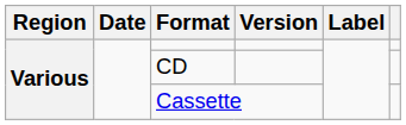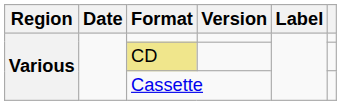CD | Format: no background -> khaki background
